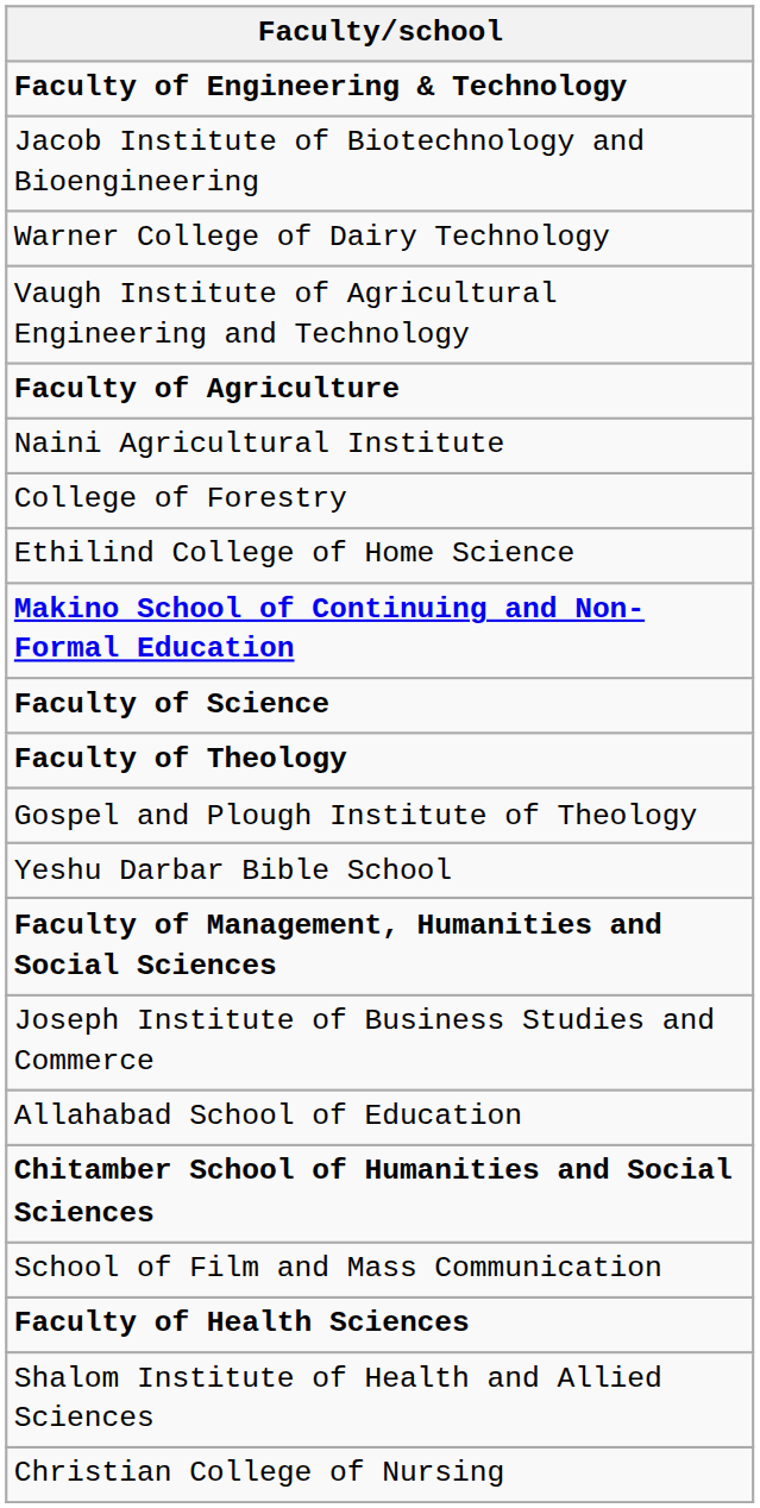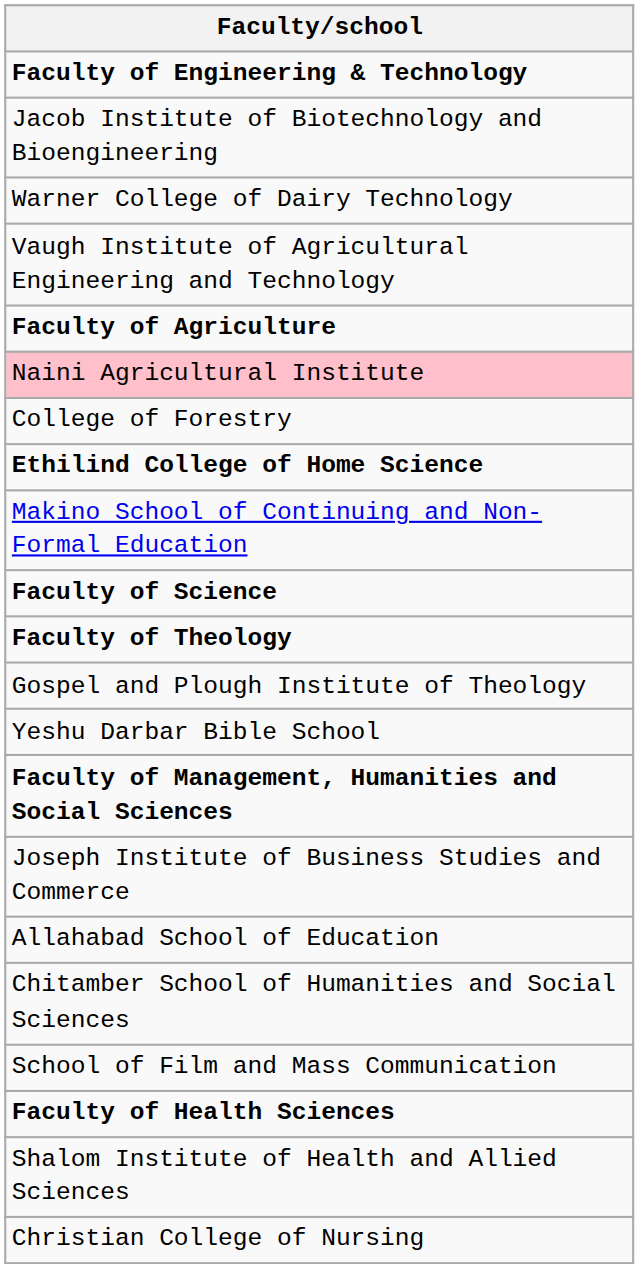Naini Agricultural Institute | Faculty of Engineering & Technology: no background -> pink background
Ethilind College of Home Science | Faculty of Engineering & Technology: normal -> bold
Makino School of Continuing and Non-Formal Education | Faculty of Engineering & Technology: bold -> normal
Chitamber School of Humanities and Social Sciences | Faculty of Engineering & Technology: bold -> normal
